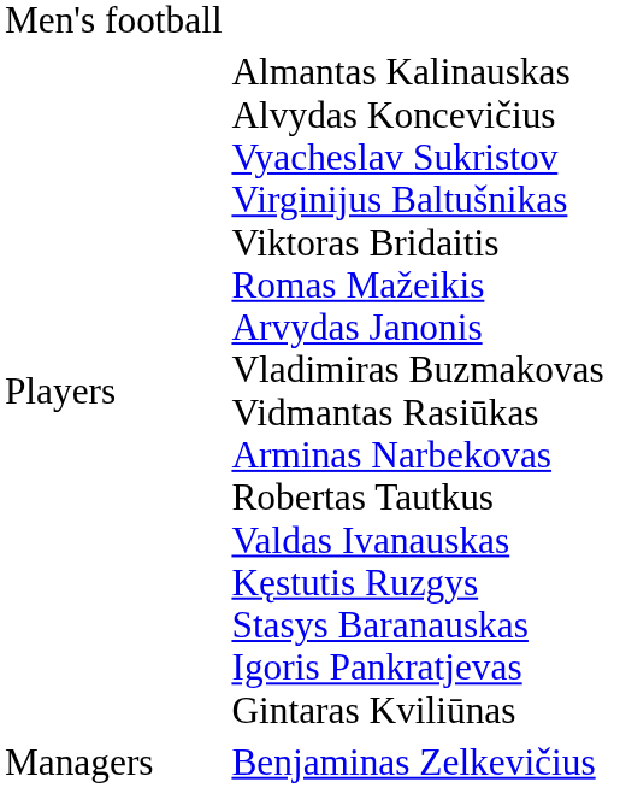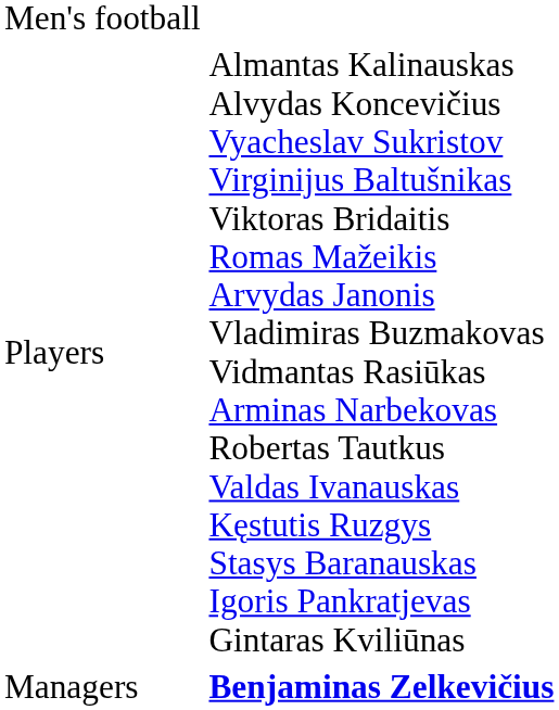Managers | column 2: normal -> bold
